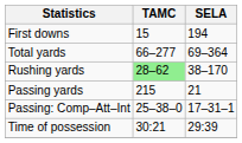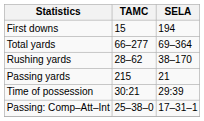Rushing yards | TAMC: lightgreen background -> no background
rows swapped: Passing: Comp–Att–Int <-> Time of possession
